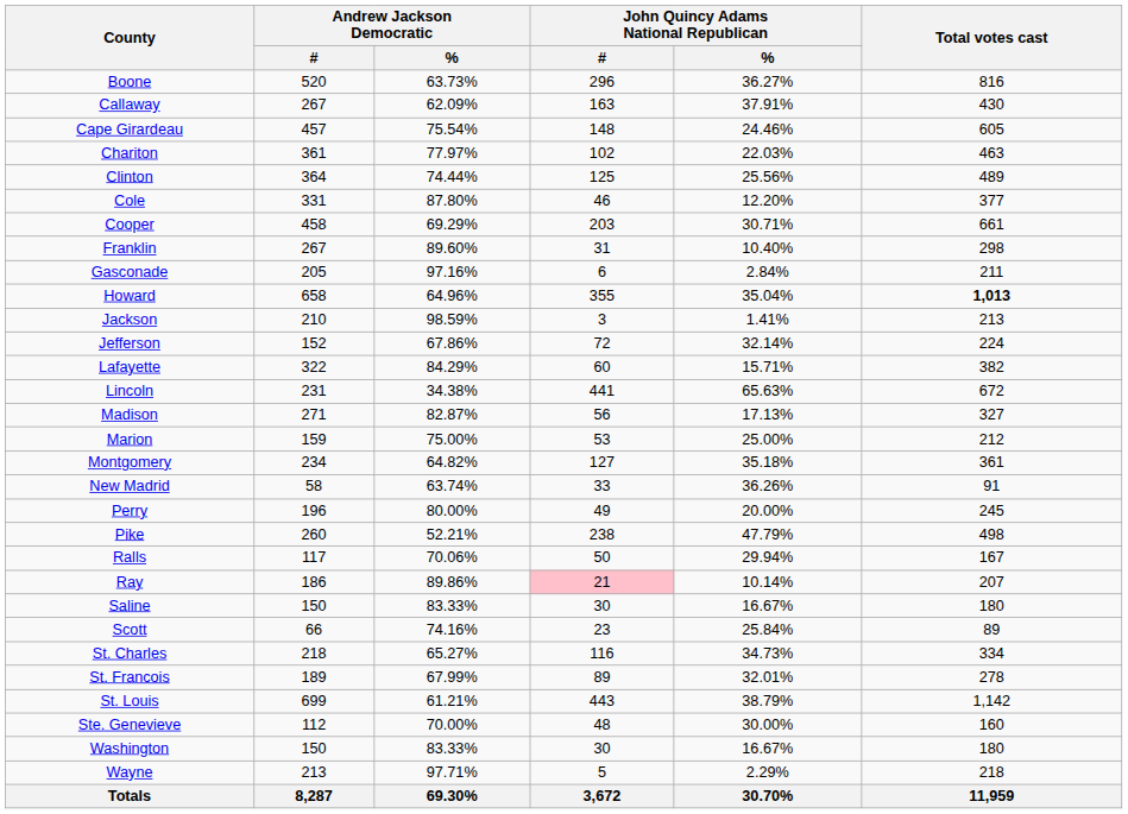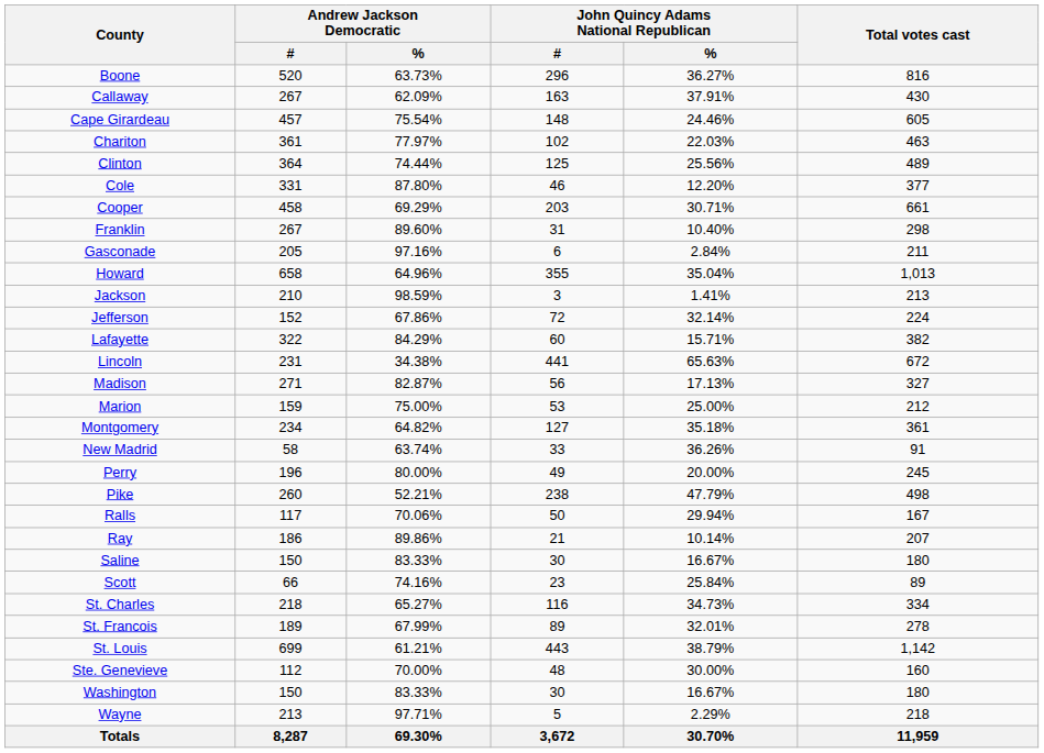Howard | Total votes cast: bold -> normal
Ray | John Quincy Adams National Republican / #: pink background -> no background
